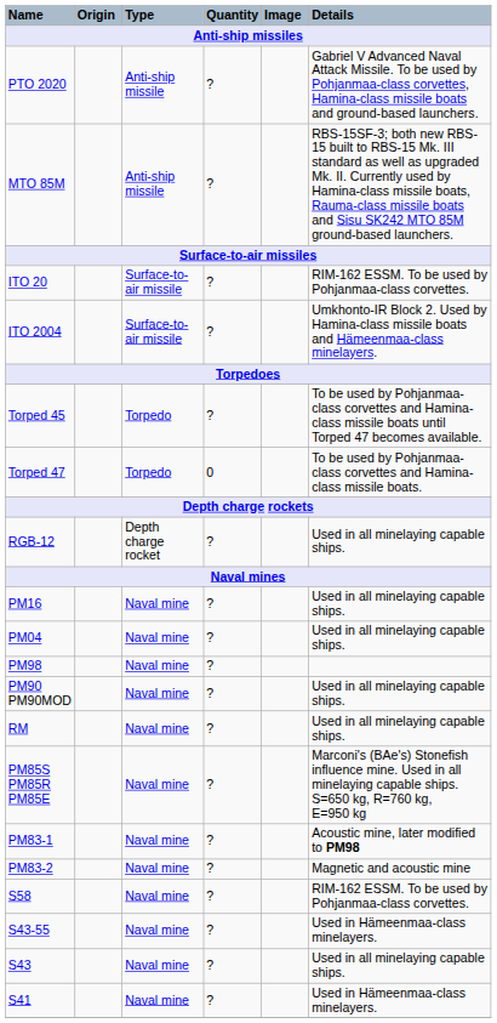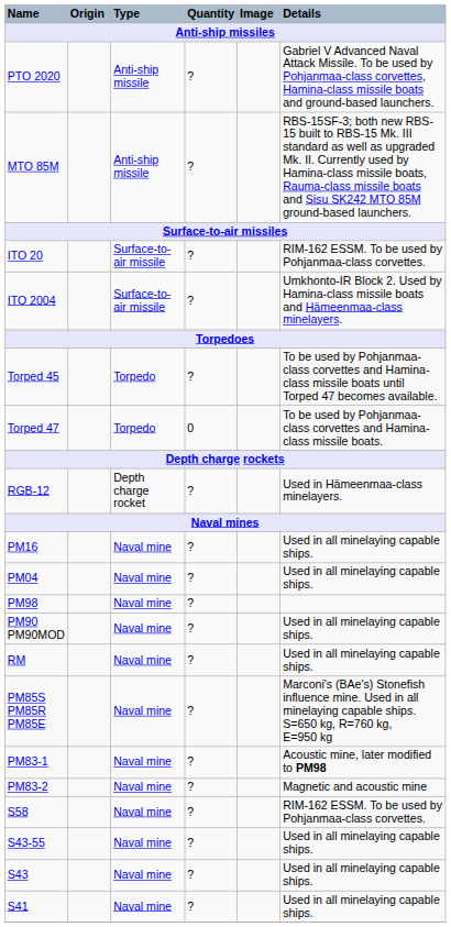RGB-12 | Details: Used in all minelaying capable ships. -> Used in Hämeenmaa-class minelayers.
S43-55 | Details: Used in Hämeenmaa-class minelayers. -> Used in all minelaying capable ships.
S41 | Details: Used in Hämeenmaa-class minelayers. -> Used in all minelaying capable ships.
